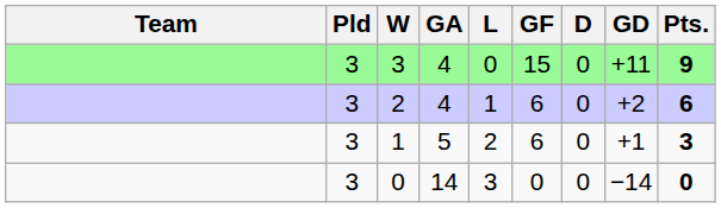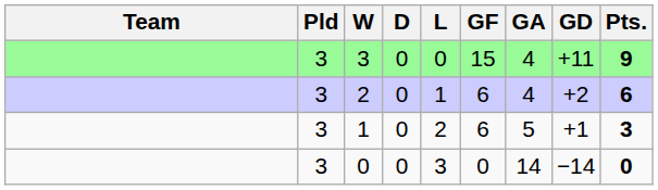columns swapped: D <-> GA
